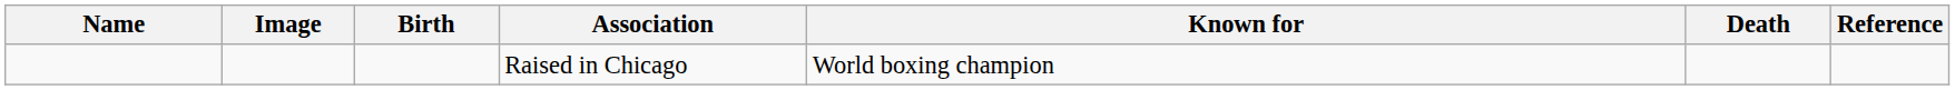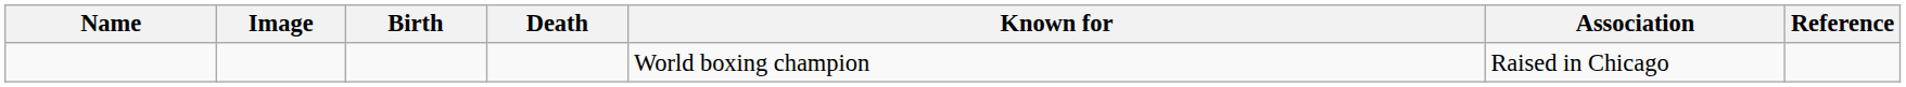columns swapped: Death <-> Association
